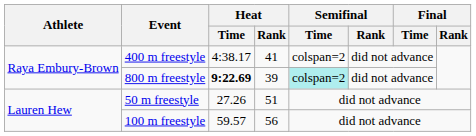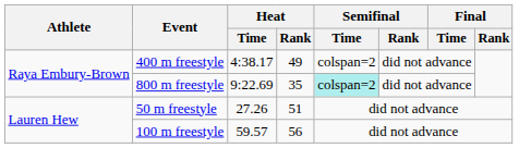400 m freestyle | Heat / Rank: 41 -> 49
800 m freestyle | Heat / Time: bold -> normal
800 m freestyle | Heat / Rank: 39 -> 35
